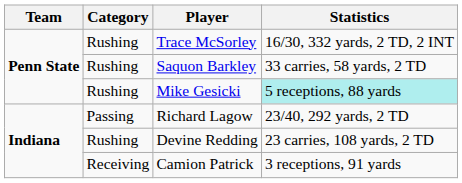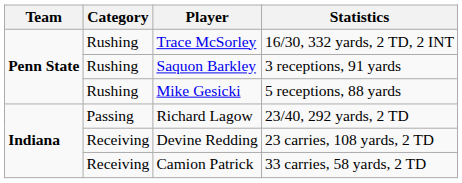Saquon Barkley | Statistics: 33 carries, 58 yards, 2 TD -> 3 receptions, 91 yards
Mike Gesicki | Statistics: paleturquoise background -> no background
Devine Redding | Category: Rushing -> Receiving
Camion Patrick | Statistics: 3 receptions, 91 yards -> 33 carries, 58 yards, 2 TD
